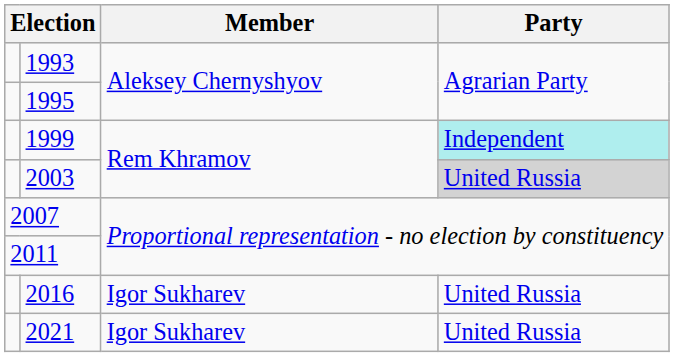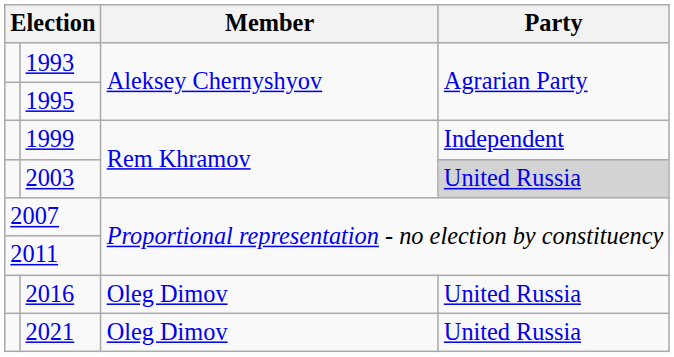1999 | Party: paleturquoise background -> no background
2016 | Member: Igor Sukharev -> Oleg Dimov
2021 | Member: Igor Sukharev -> Oleg Dimov
